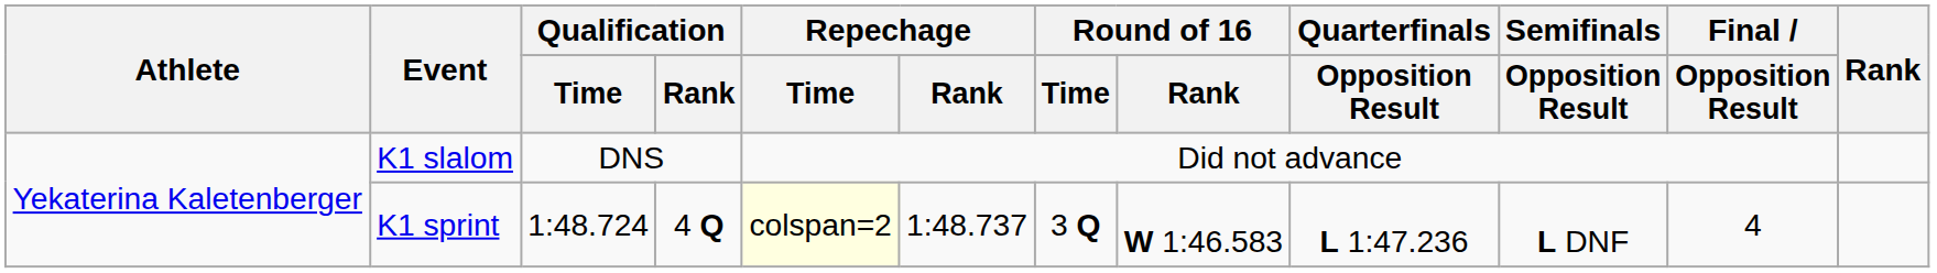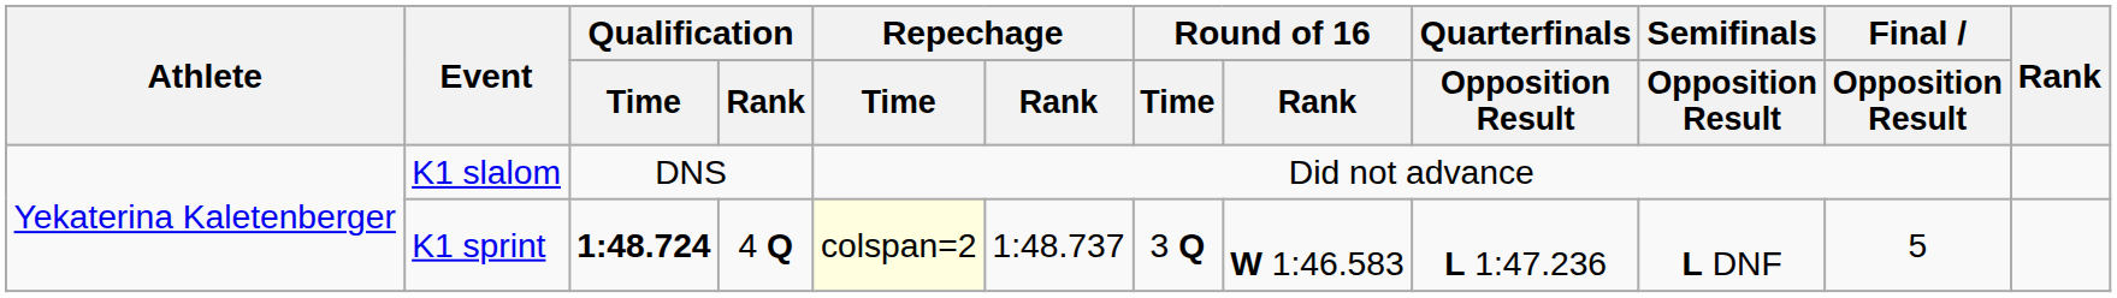K1 sprint | Qualification / Time: normal -> bold
K1 sprint | Final / Opposition Result: 4 -> 5
